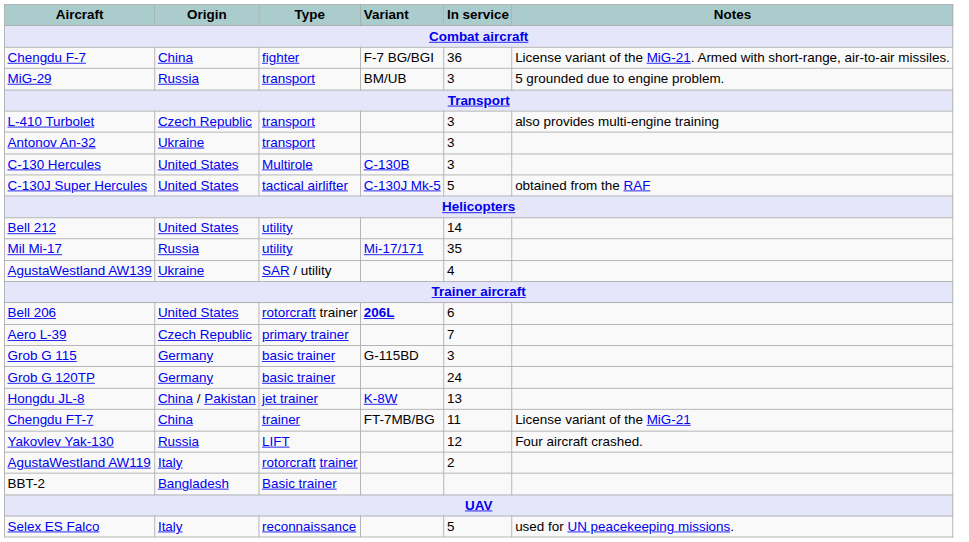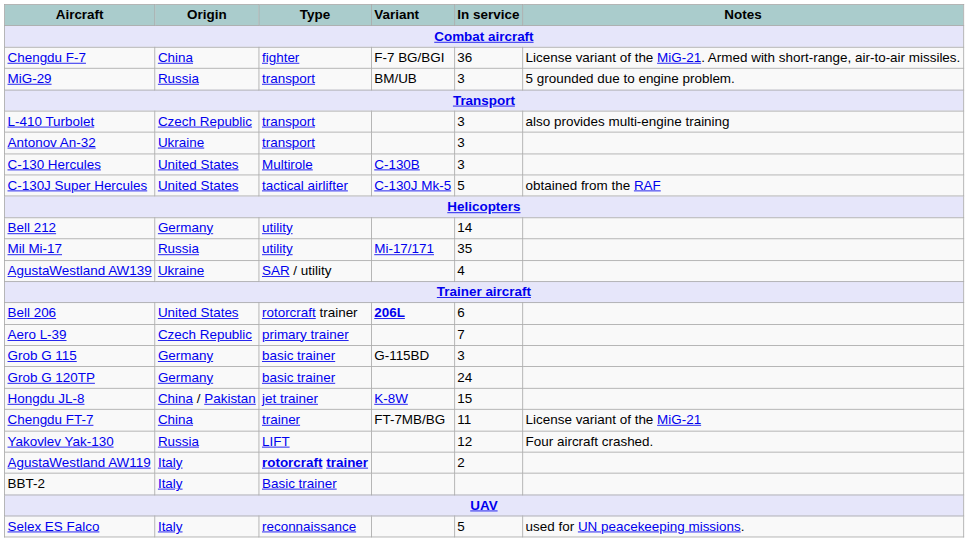Bell 212 | Origin: United States -> Germany
Hongdu JL-8 | In service: 13 -> 15
AgustaWestland AW119 | Type: normal -> bold
BBT-2 | Origin: Bangladesh -> Italy
